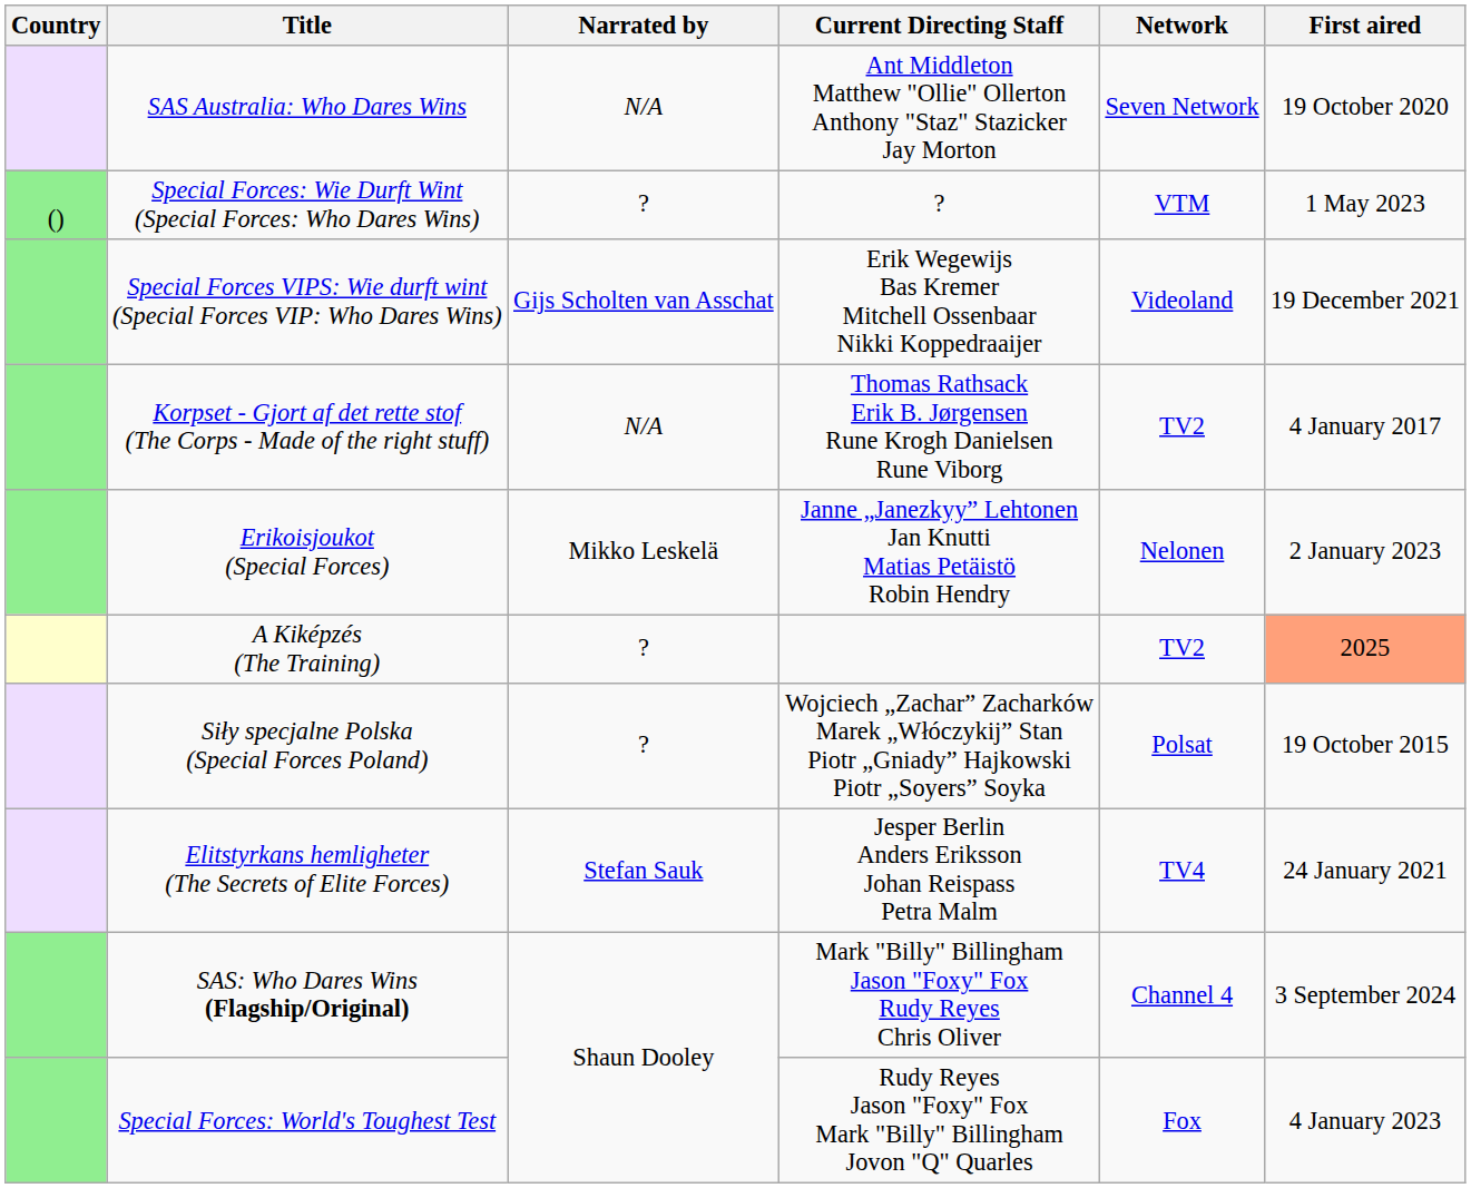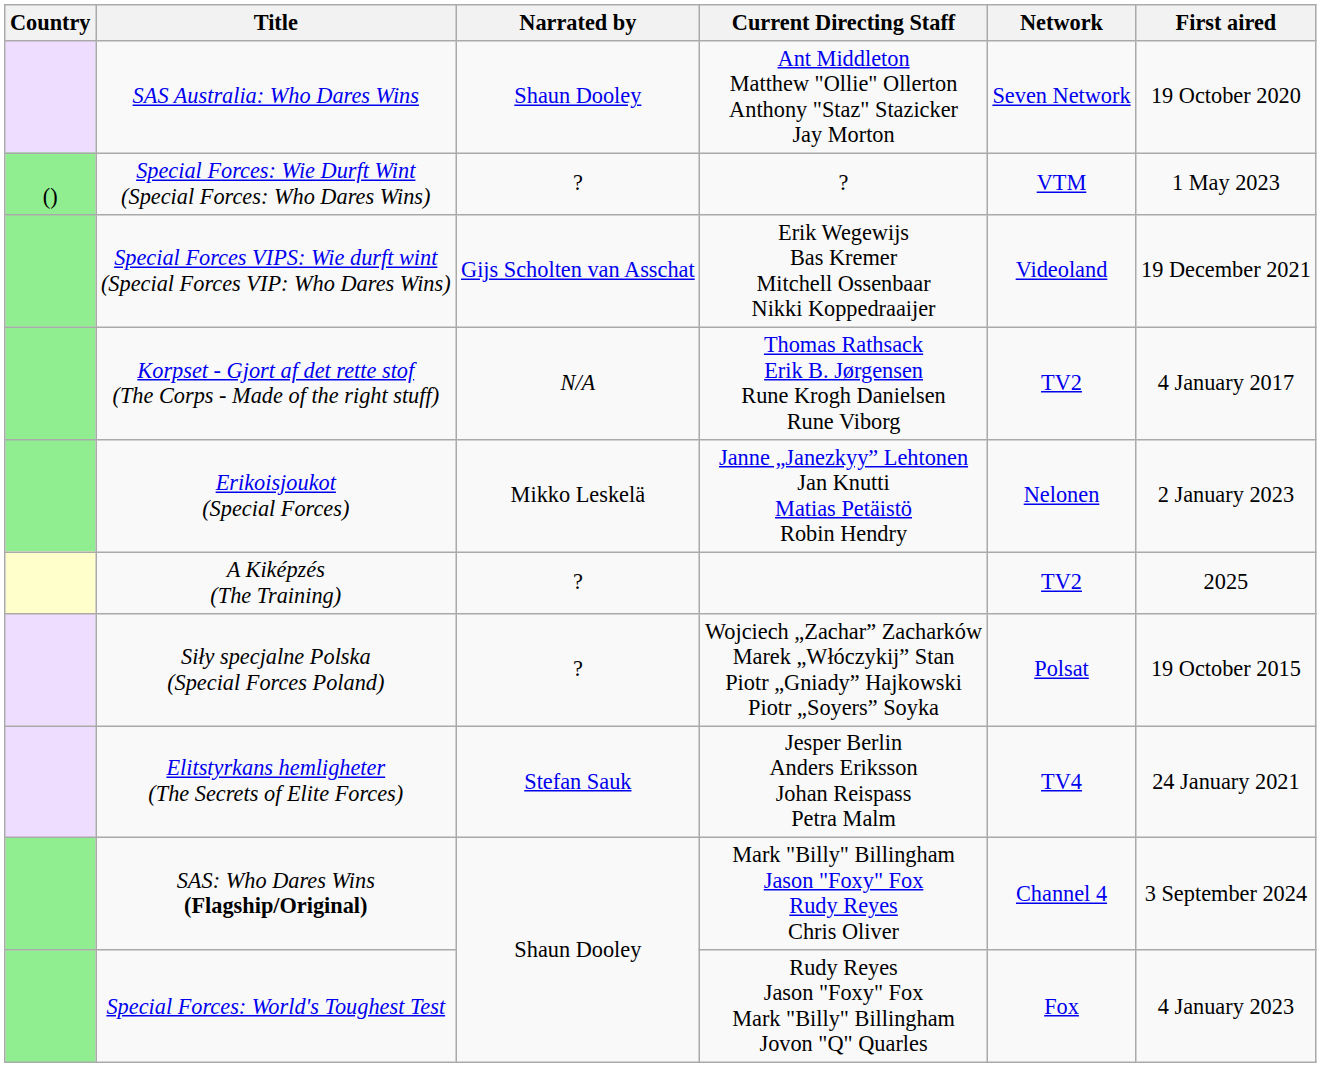SAS Australia: Who Dares Wins | Narrated by: N/A -> Shaun Dooley
A Kiképzés (The Training) | First aired: lightsalmon background -> no background
